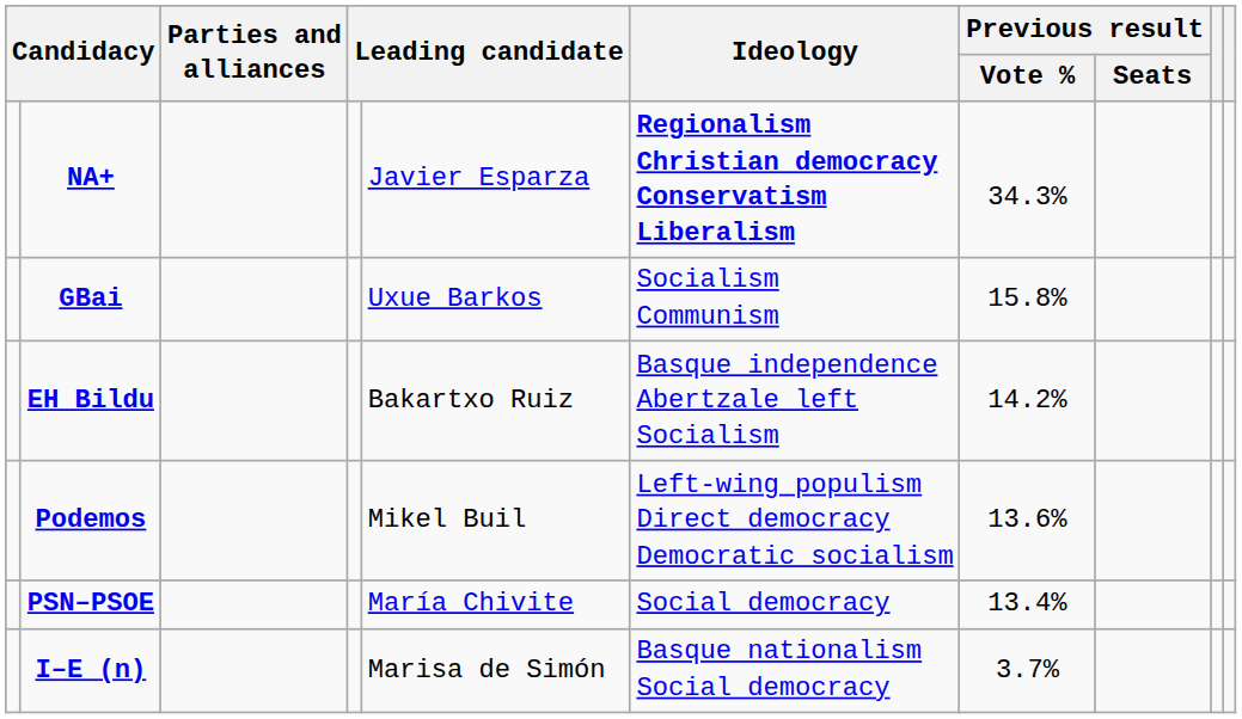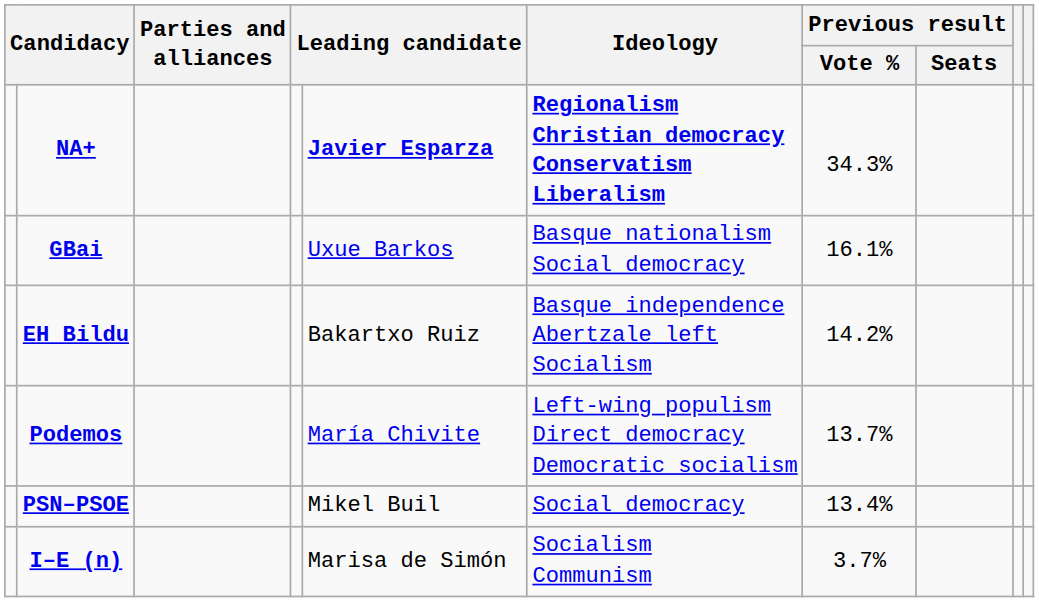NA+ | column 5: normal -> bold
GBai | Ideology: Socialism Communism -> Basque nationalism Social democracy
GBai | Previous result / Vote %: 15.8% -> 16.1%
Podemos | column 5: Mikel Buil -> María Chivite
Podemos | Previous result / Vote %: 13.6% -> 13.7%
PSN–PSOE | column 5: María Chivite -> Mikel Buil
I–E (n) | Ideology: Basque nationalism Social democracy -> Socialism Communism
